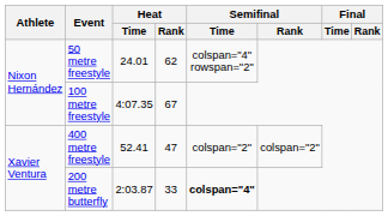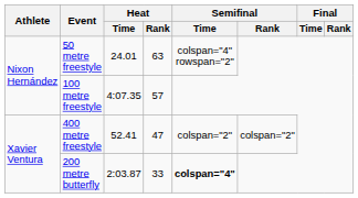50 metre freestyle | Heat / Rank: 62 -> 63
100 metre freestyle | Heat / Rank: 67 -> 57
